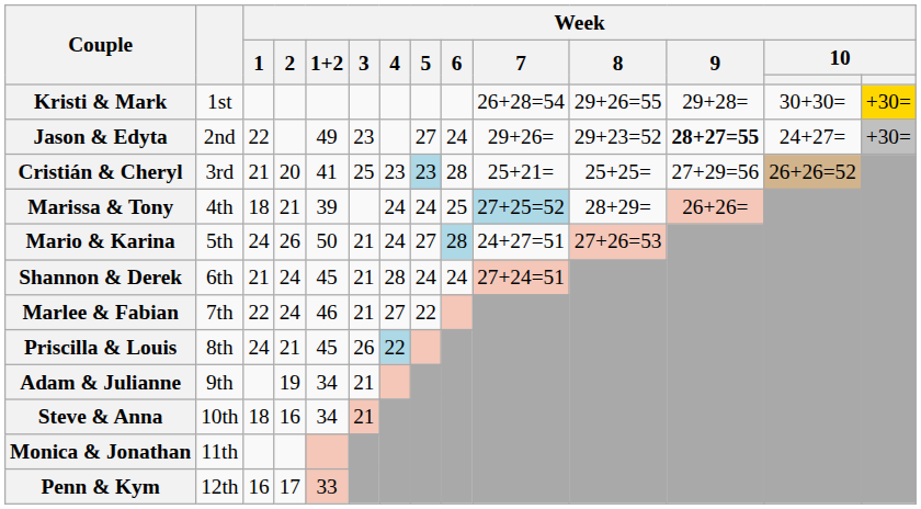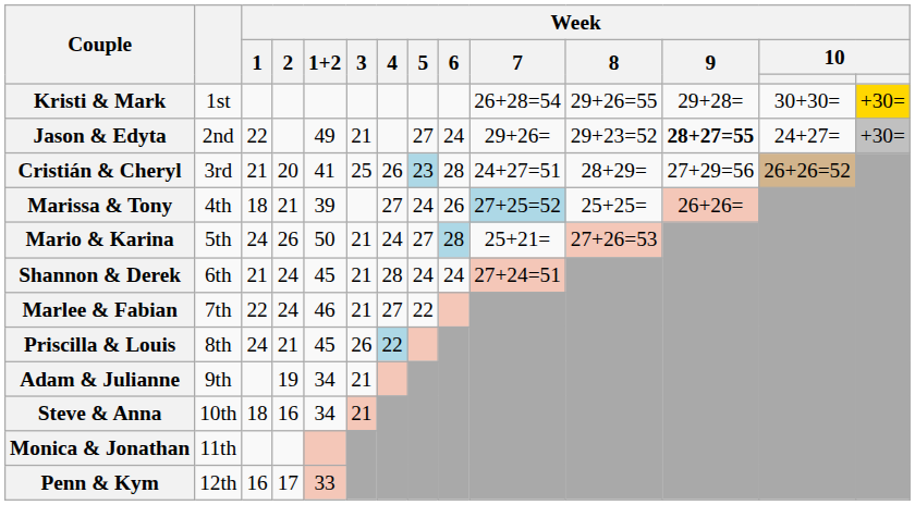Jason & Edyta | Week / 3: 23 -> 21
Cristián & Cheryl | Week / 4: 23 -> 26
Cristián & Cheryl | Week / 7: 25+21= -> 24+27=51
Cristián & Cheryl | Week / 8: 25+25= -> 28+29=
Marissa & Tony | Week / 4: 24 -> 27
Marissa & Tony | Week / 6: 25 -> 26
Marissa & Tony | Week / 8: 28+29= -> 25+25=
Mario & Karina | Week / 7: 24+27=51 -> 25+21=
